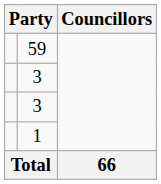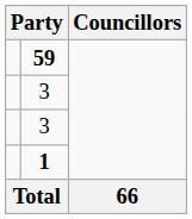59 | column 2: normal -> bold
1 | column 2: normal -> bold
